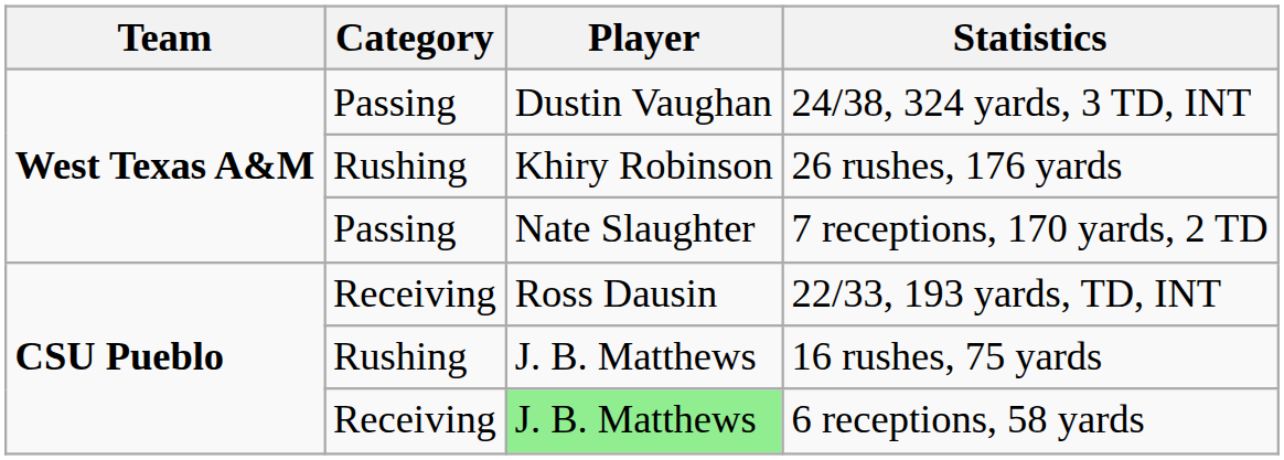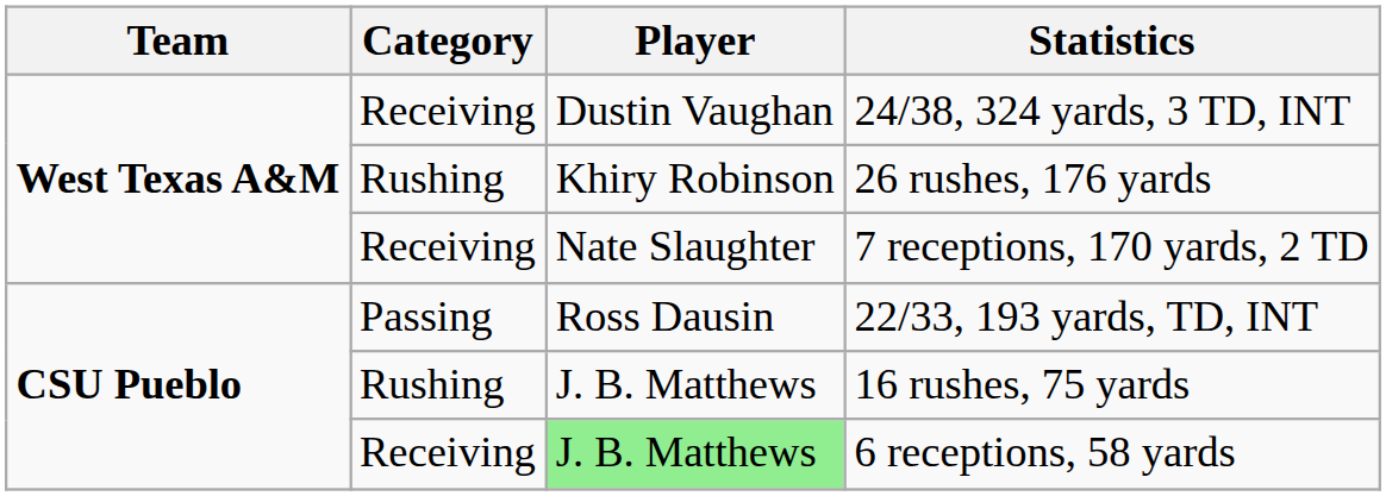24/38, 324 yards, 3 TD, INT | Category: Passing -> Receiving
7 receptions, 170 yards, 2 TD | Category: Passing -> Receiving
22/33, 193 yards, TD, INT | Category: Receiving -> Passing
